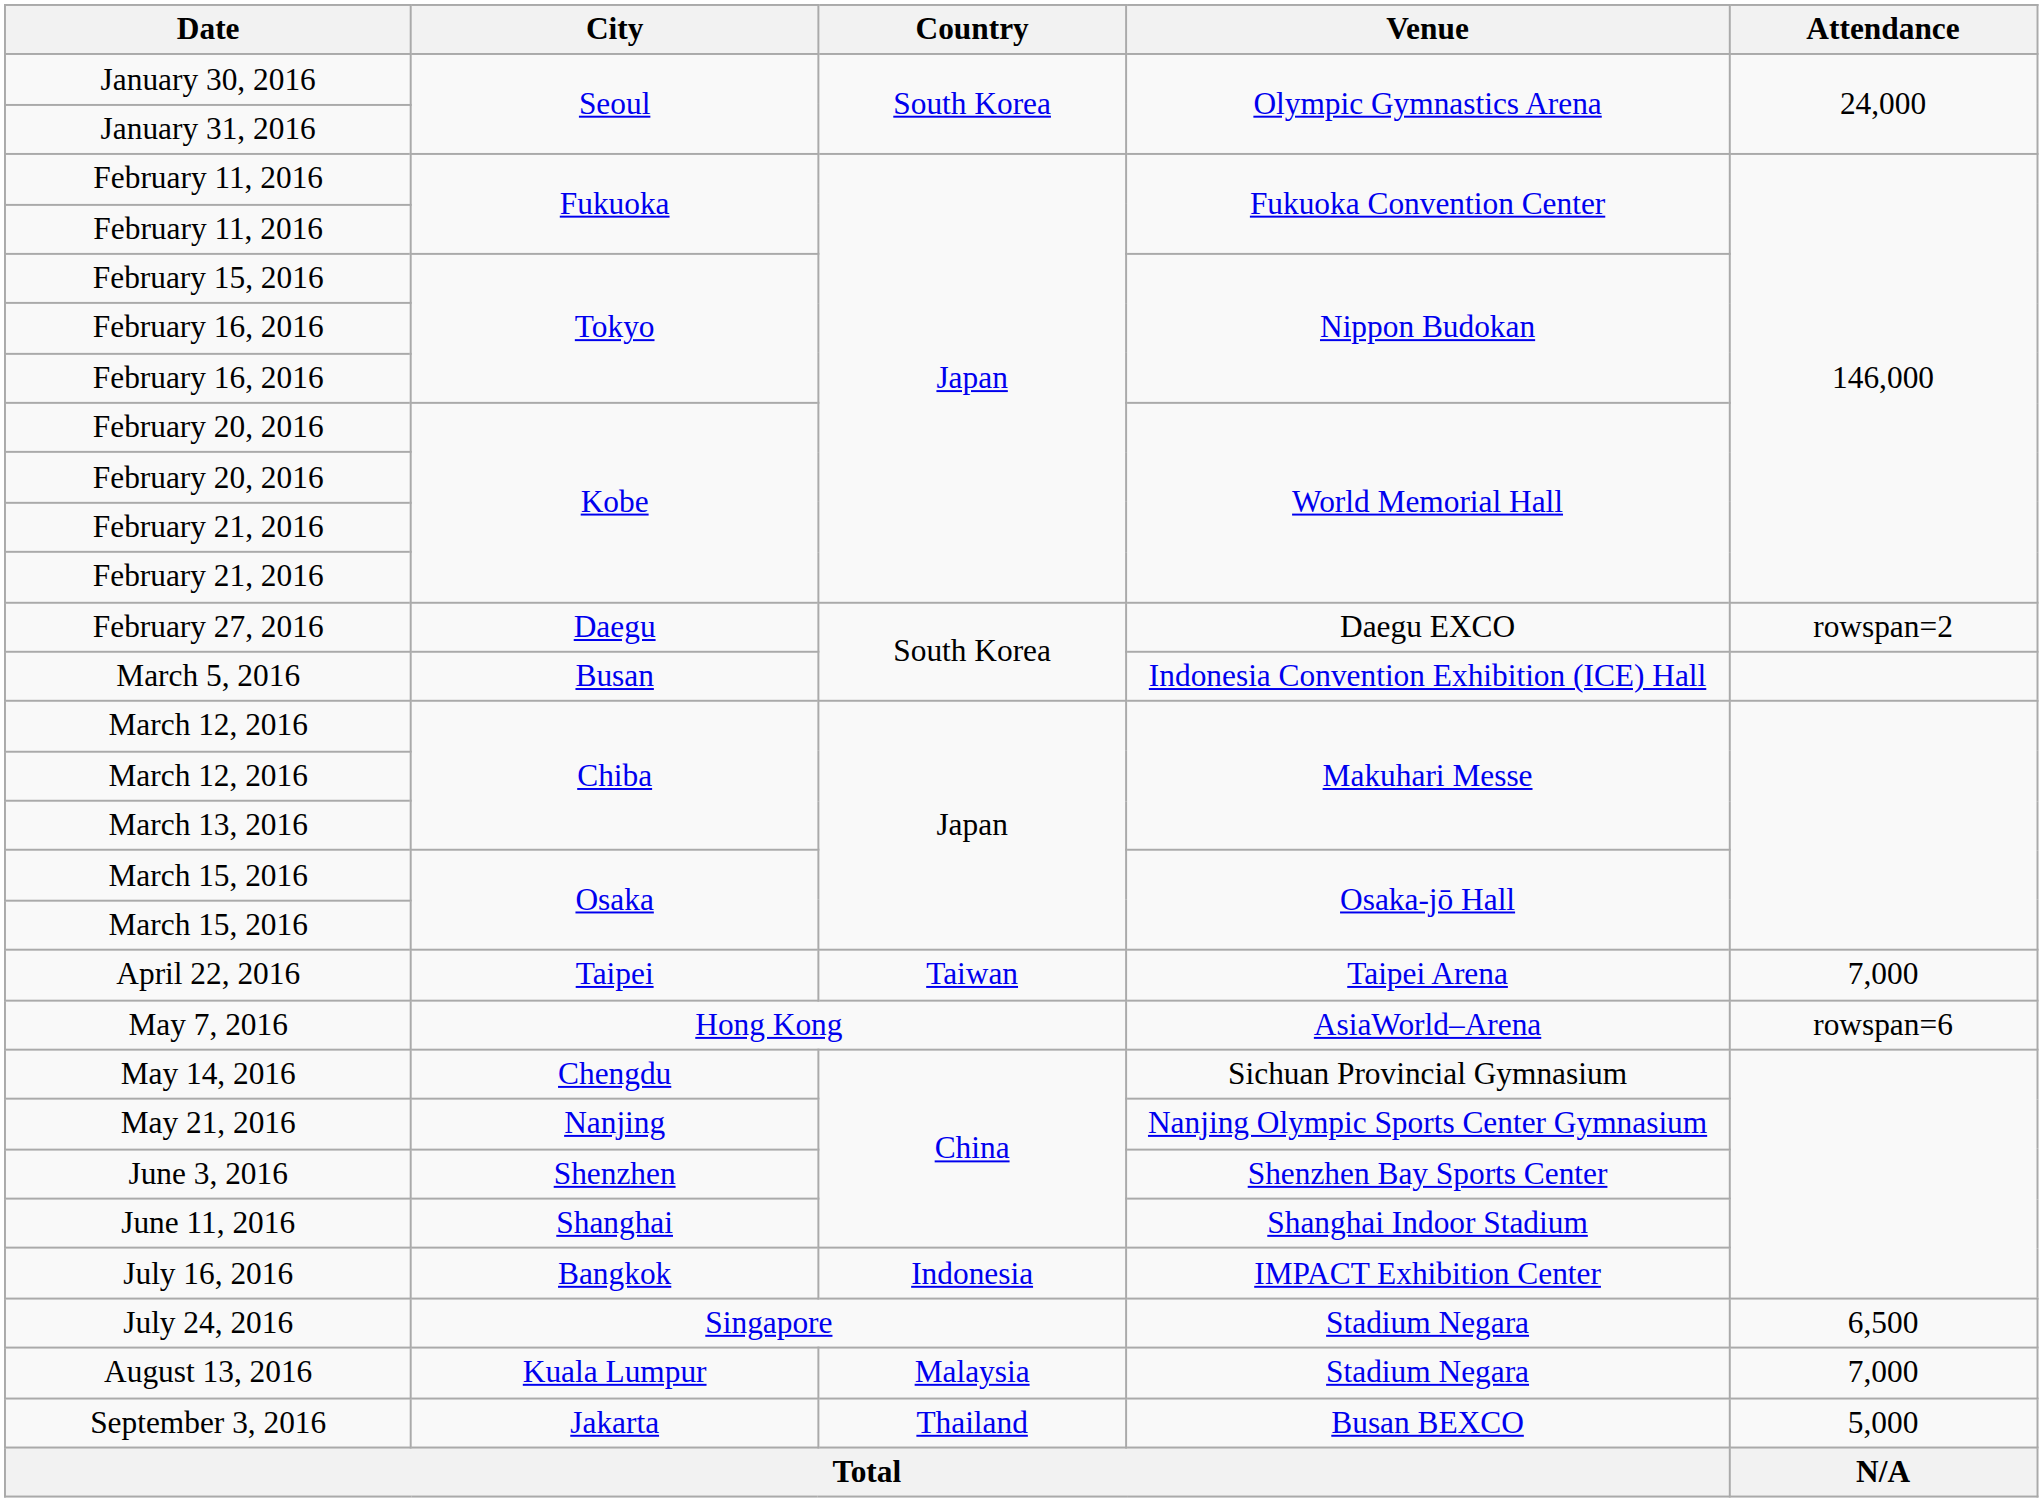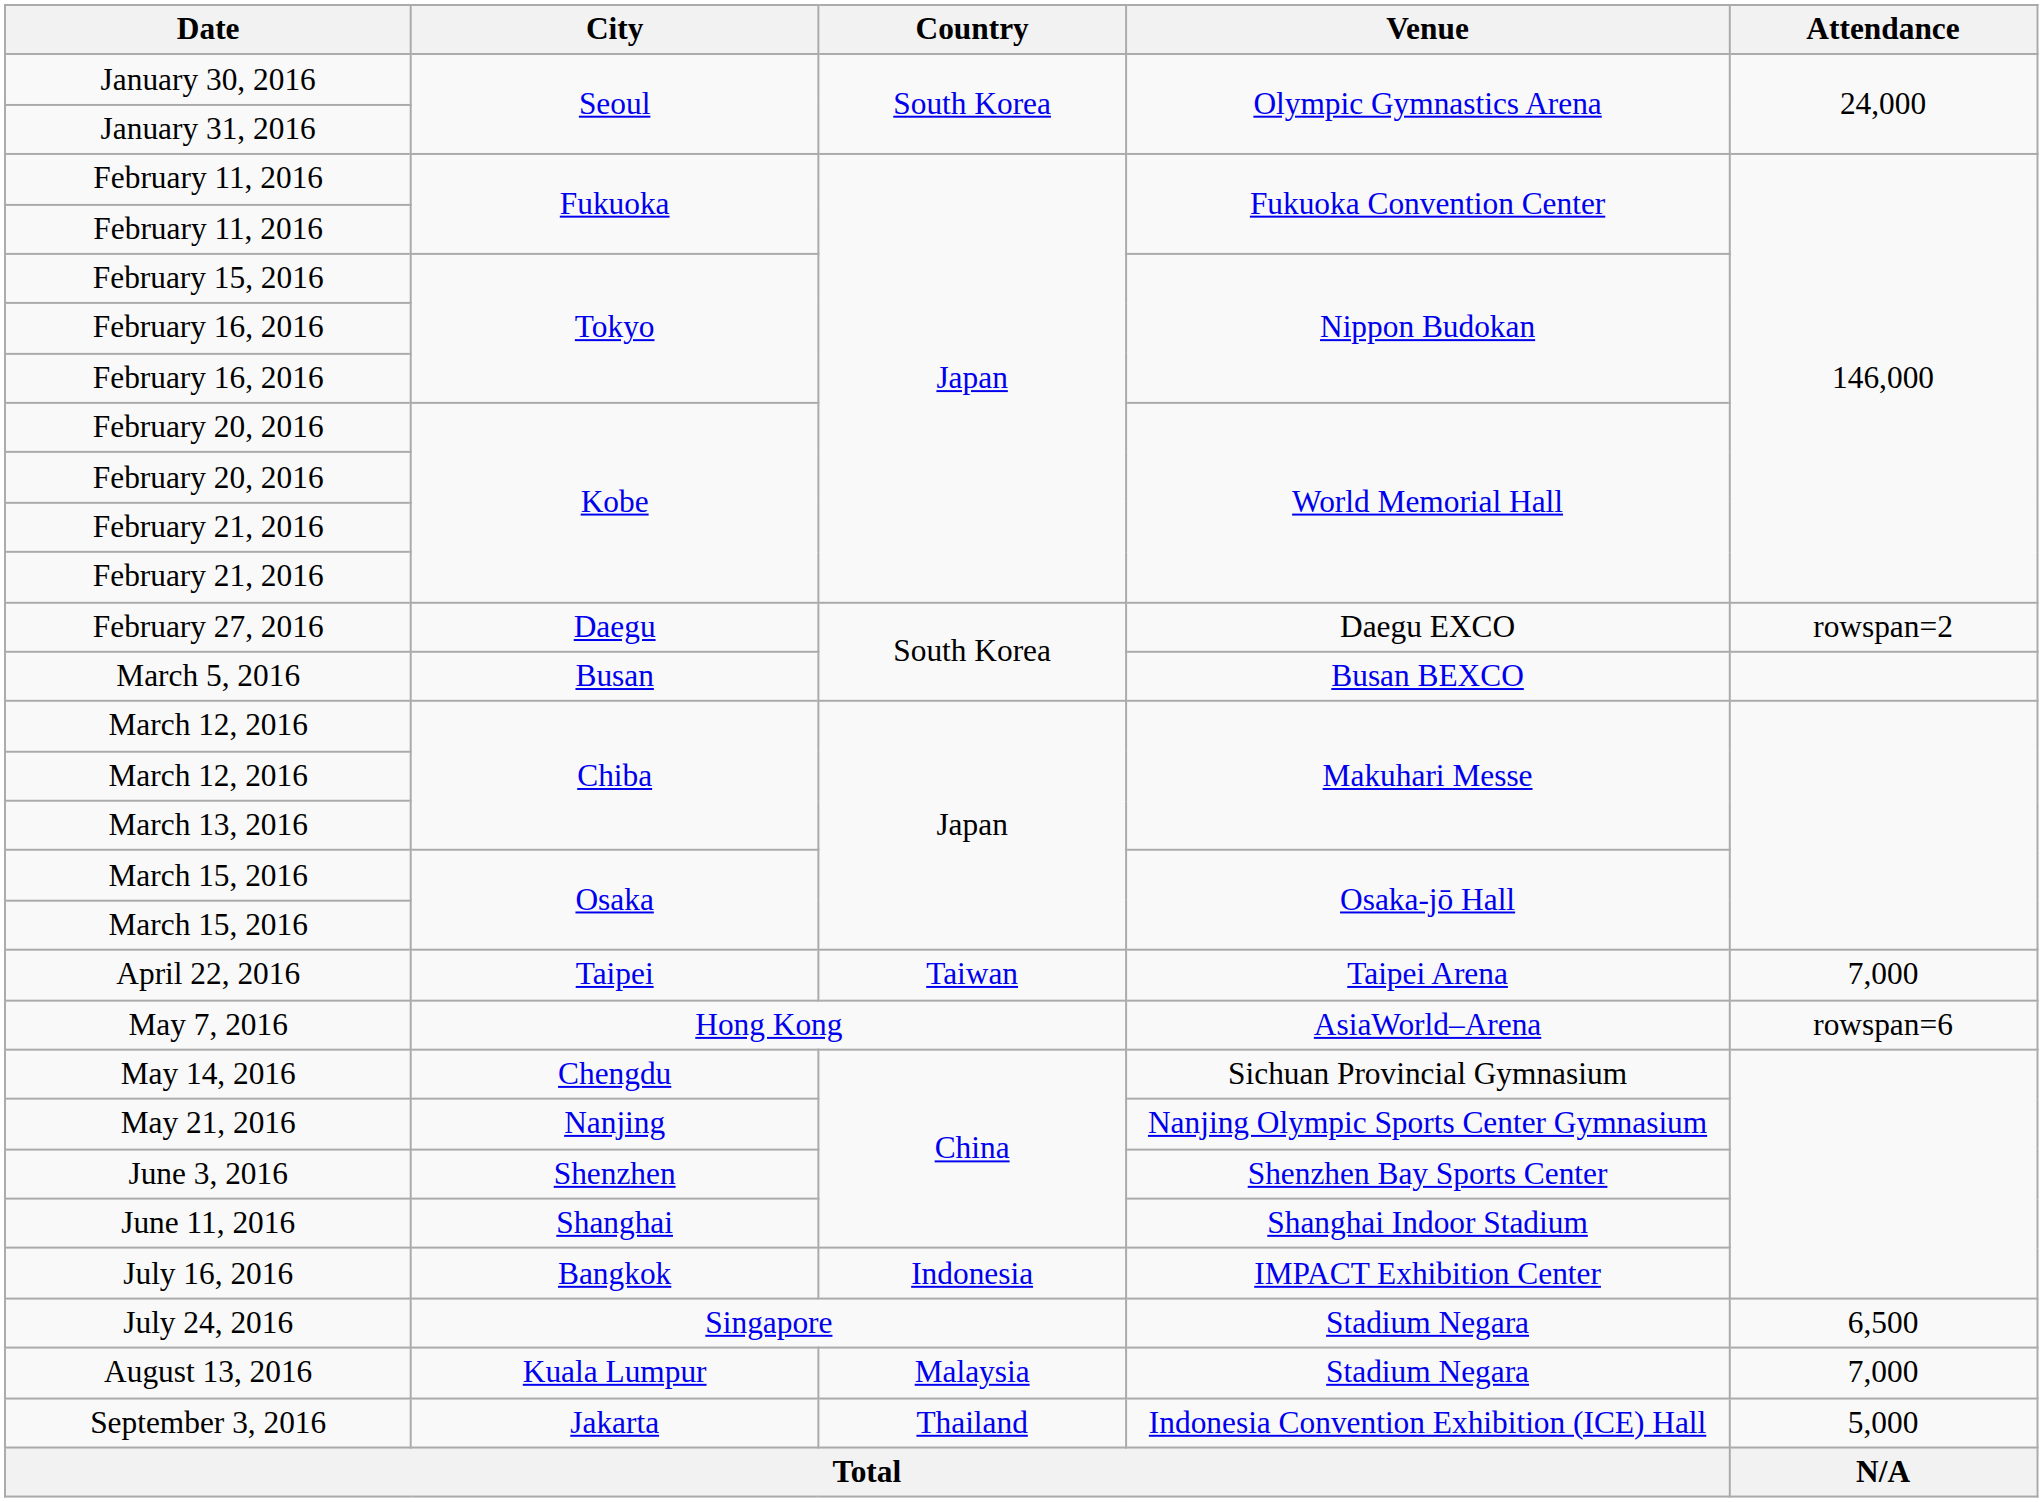March 5, 2016 | Venue: Indonesia Convention Exhibition (ICE) Hall -> Busan BEXCO
September 3, 2016 | Venue: Busan BEXCO -> Indonesia Convention Exhibition (ICE) Hall
